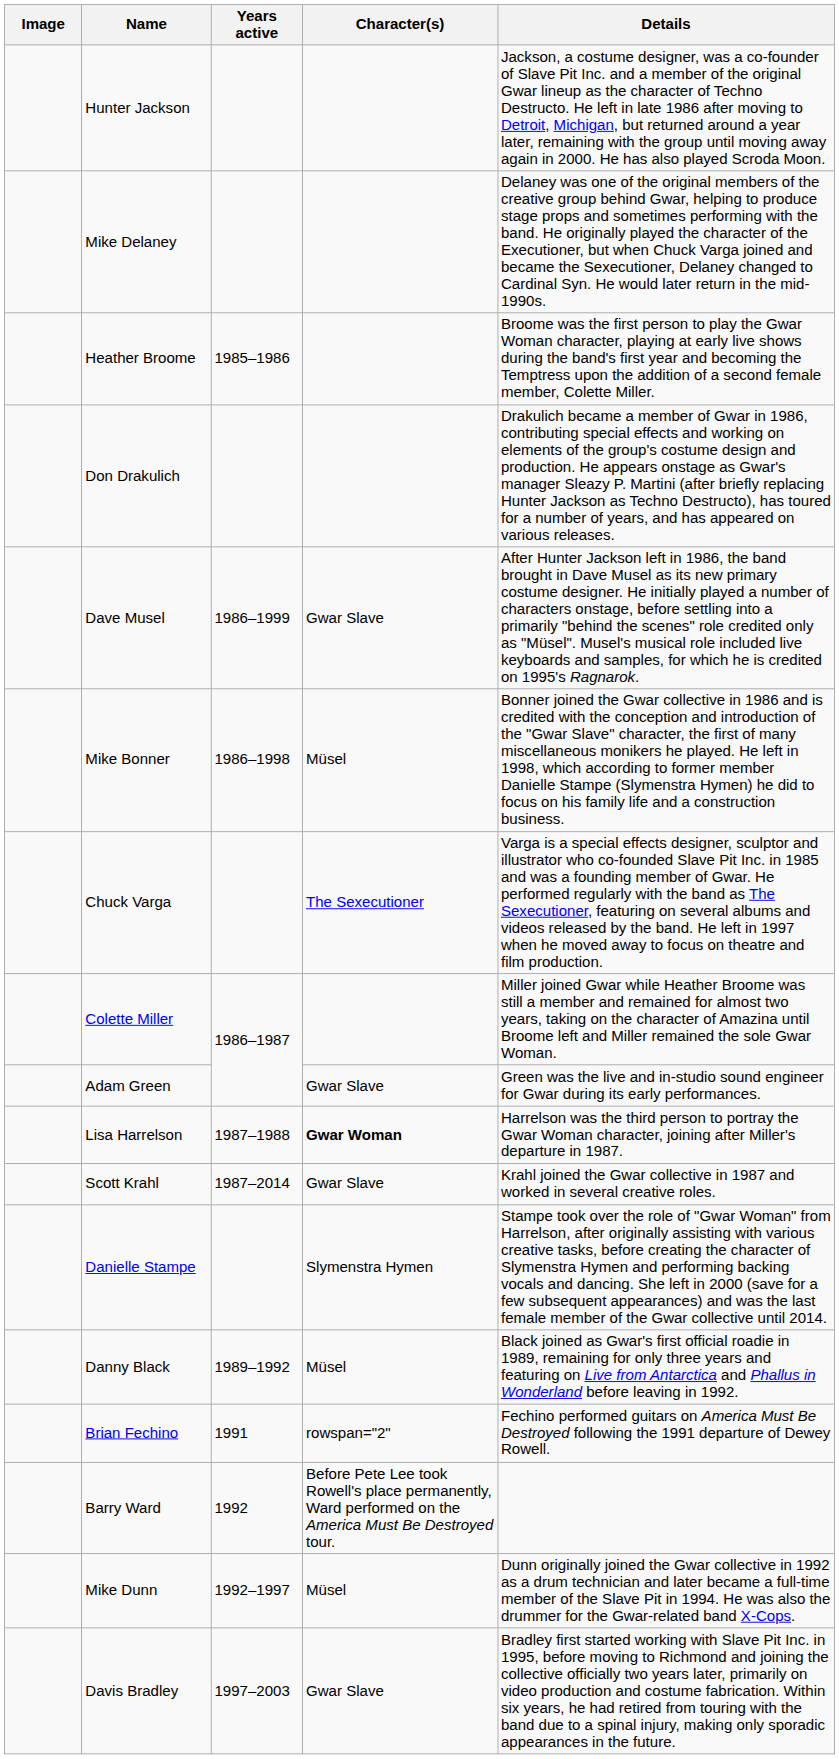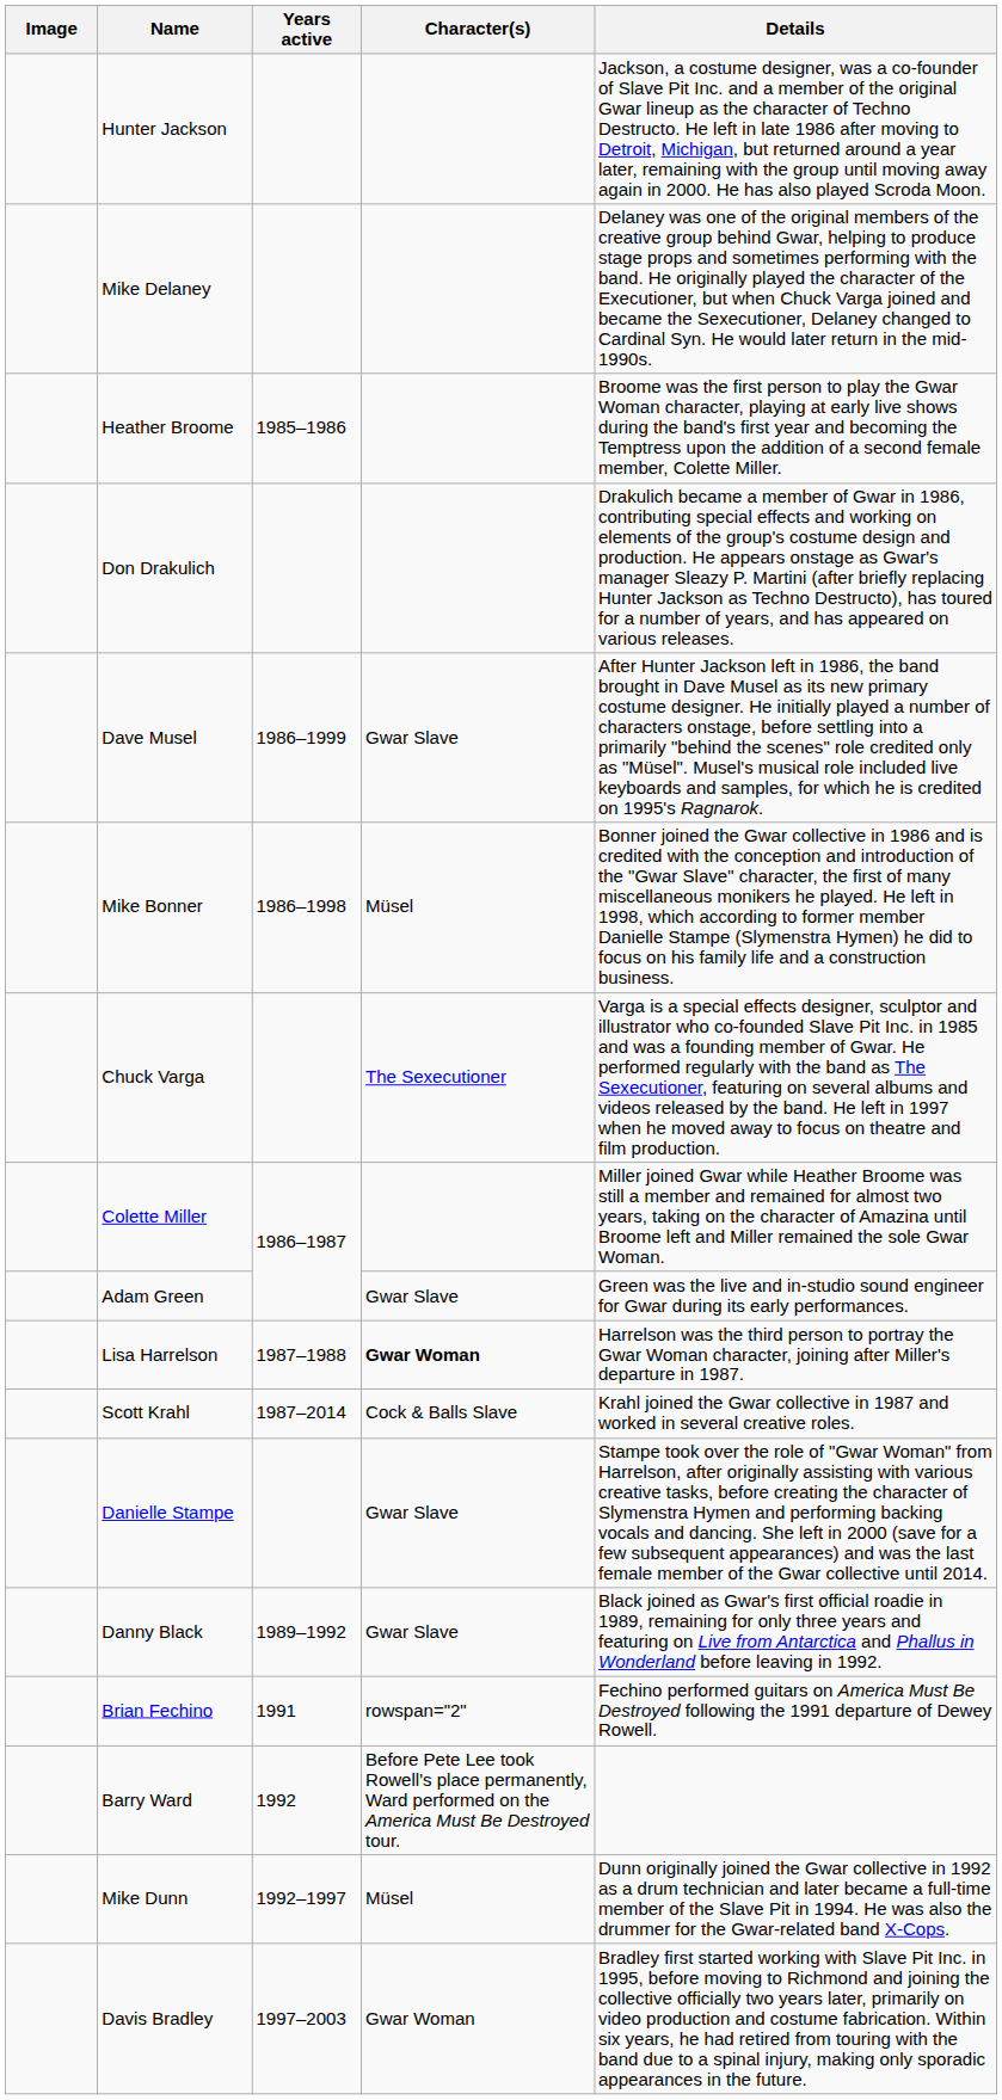Scott Krahl | Character(s): Gwar Slave -> Cock & Balls Slave
Danielle Stampe | Character(s): Slymenstra Hymen -> Gwar Slave
Danny Black | Character(s): Müsel -> Gwar Slave
Davis Bradley | Character(s): Gwar Slave -> Gwar Woman
